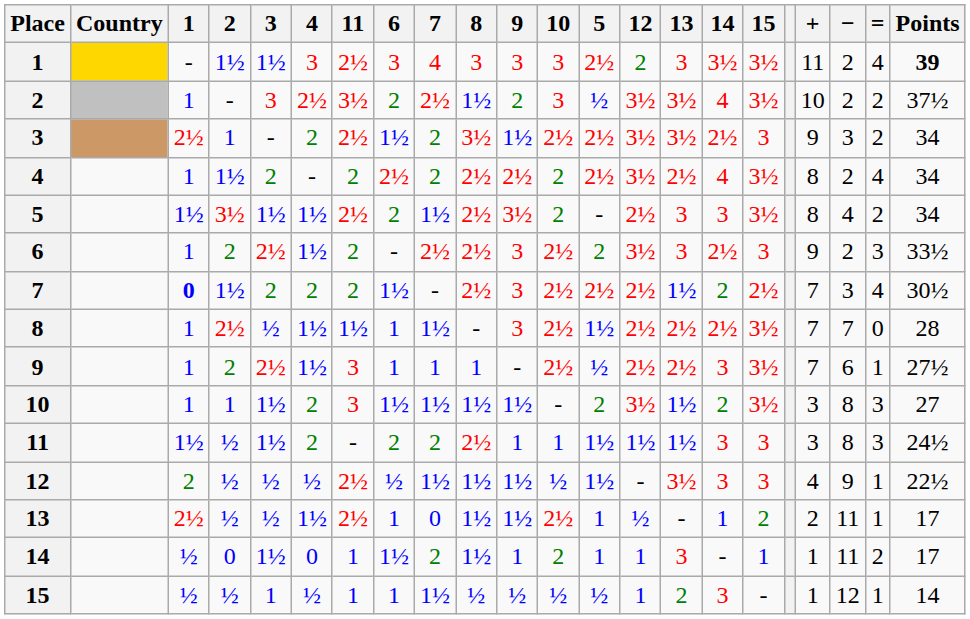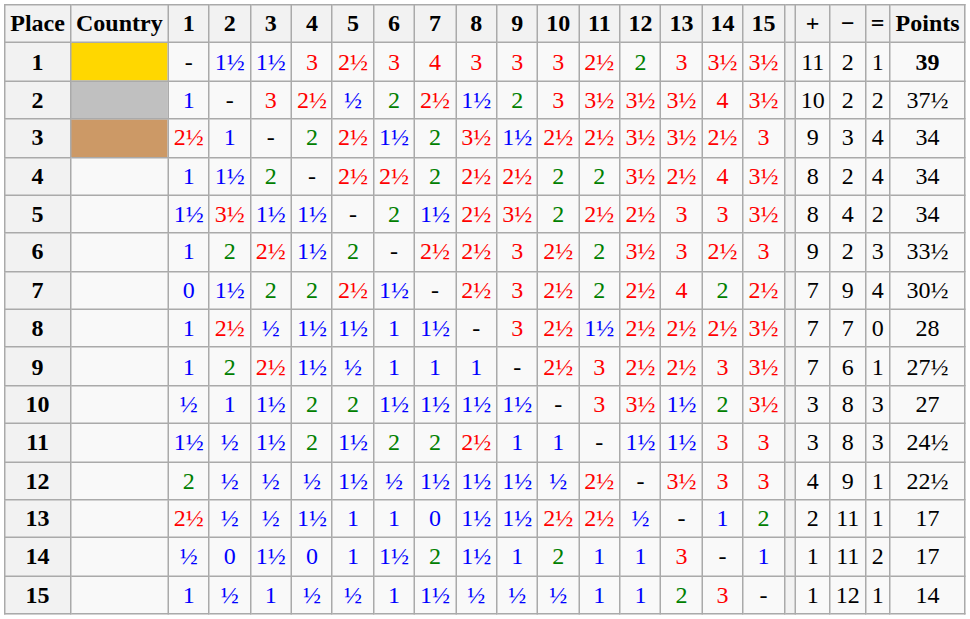columns swapped: 5 <-> 11
row 2 | =: 4 -> 1
row 4 | =: 2 -> 4
row 8 | 1: bold -> normal
row 8 | 13: 1½ -> 4
row 8 | −: 3 -> 9
row 11 | 1: 1 -> ½
row 16 | 1: ½ -> 1
